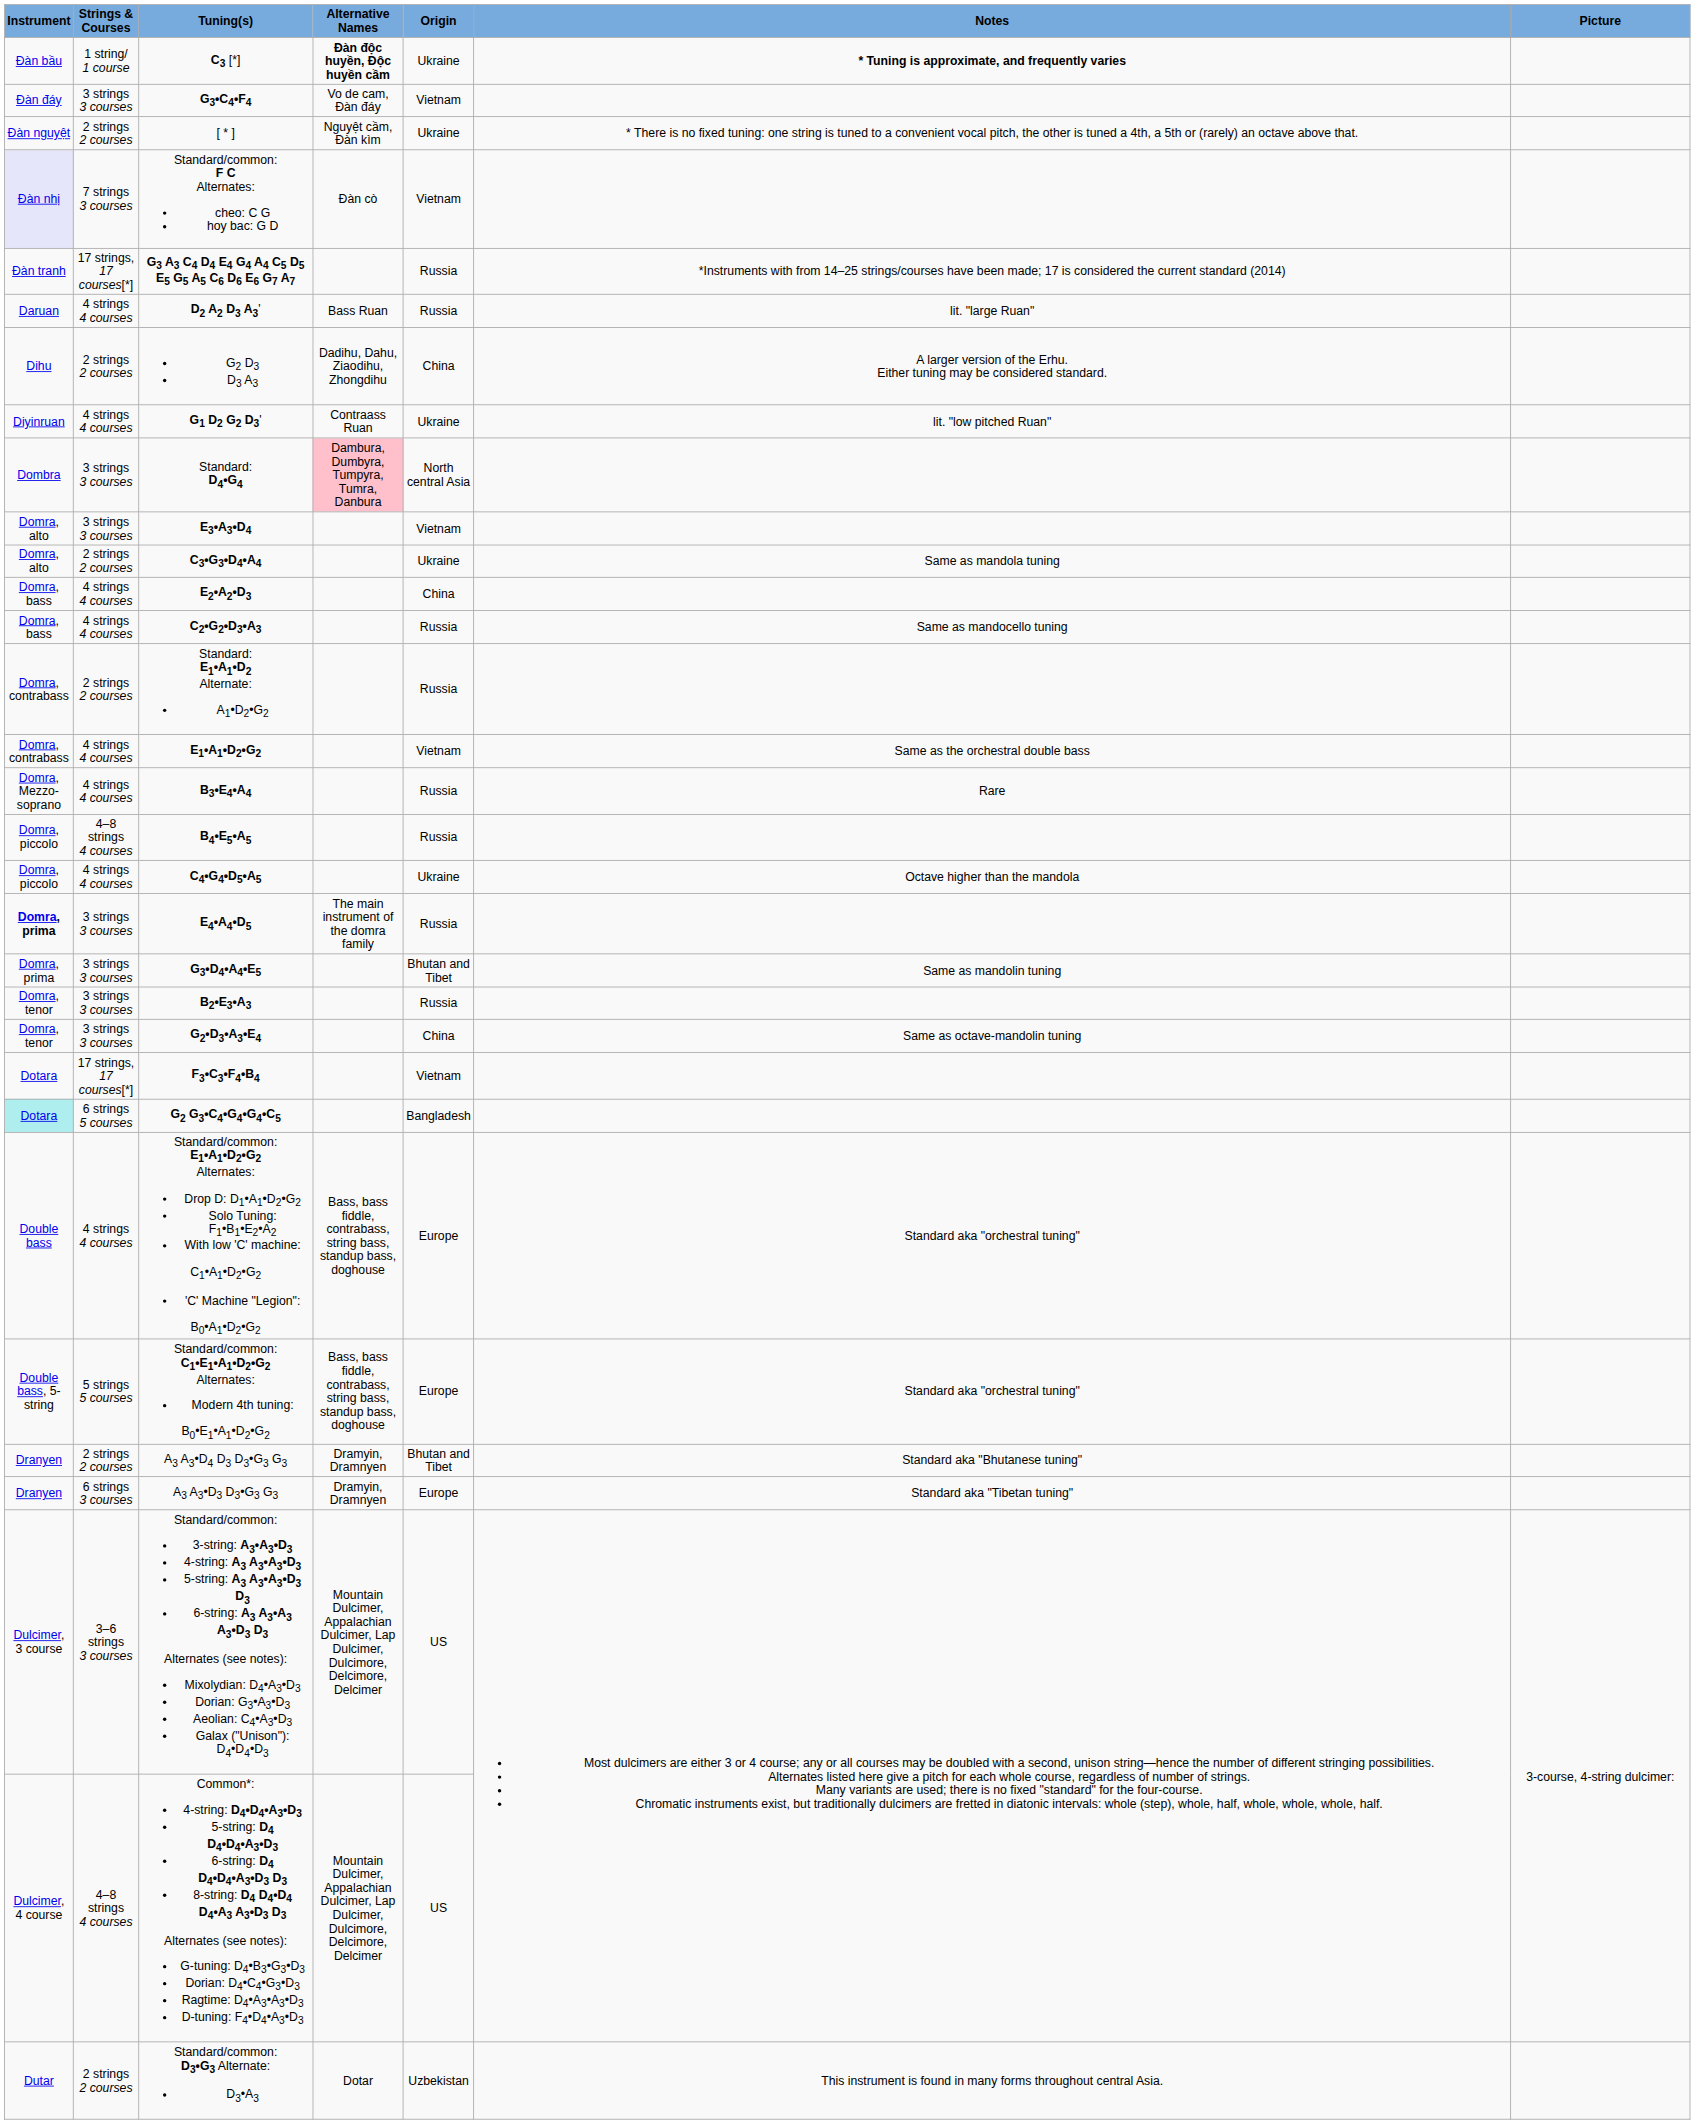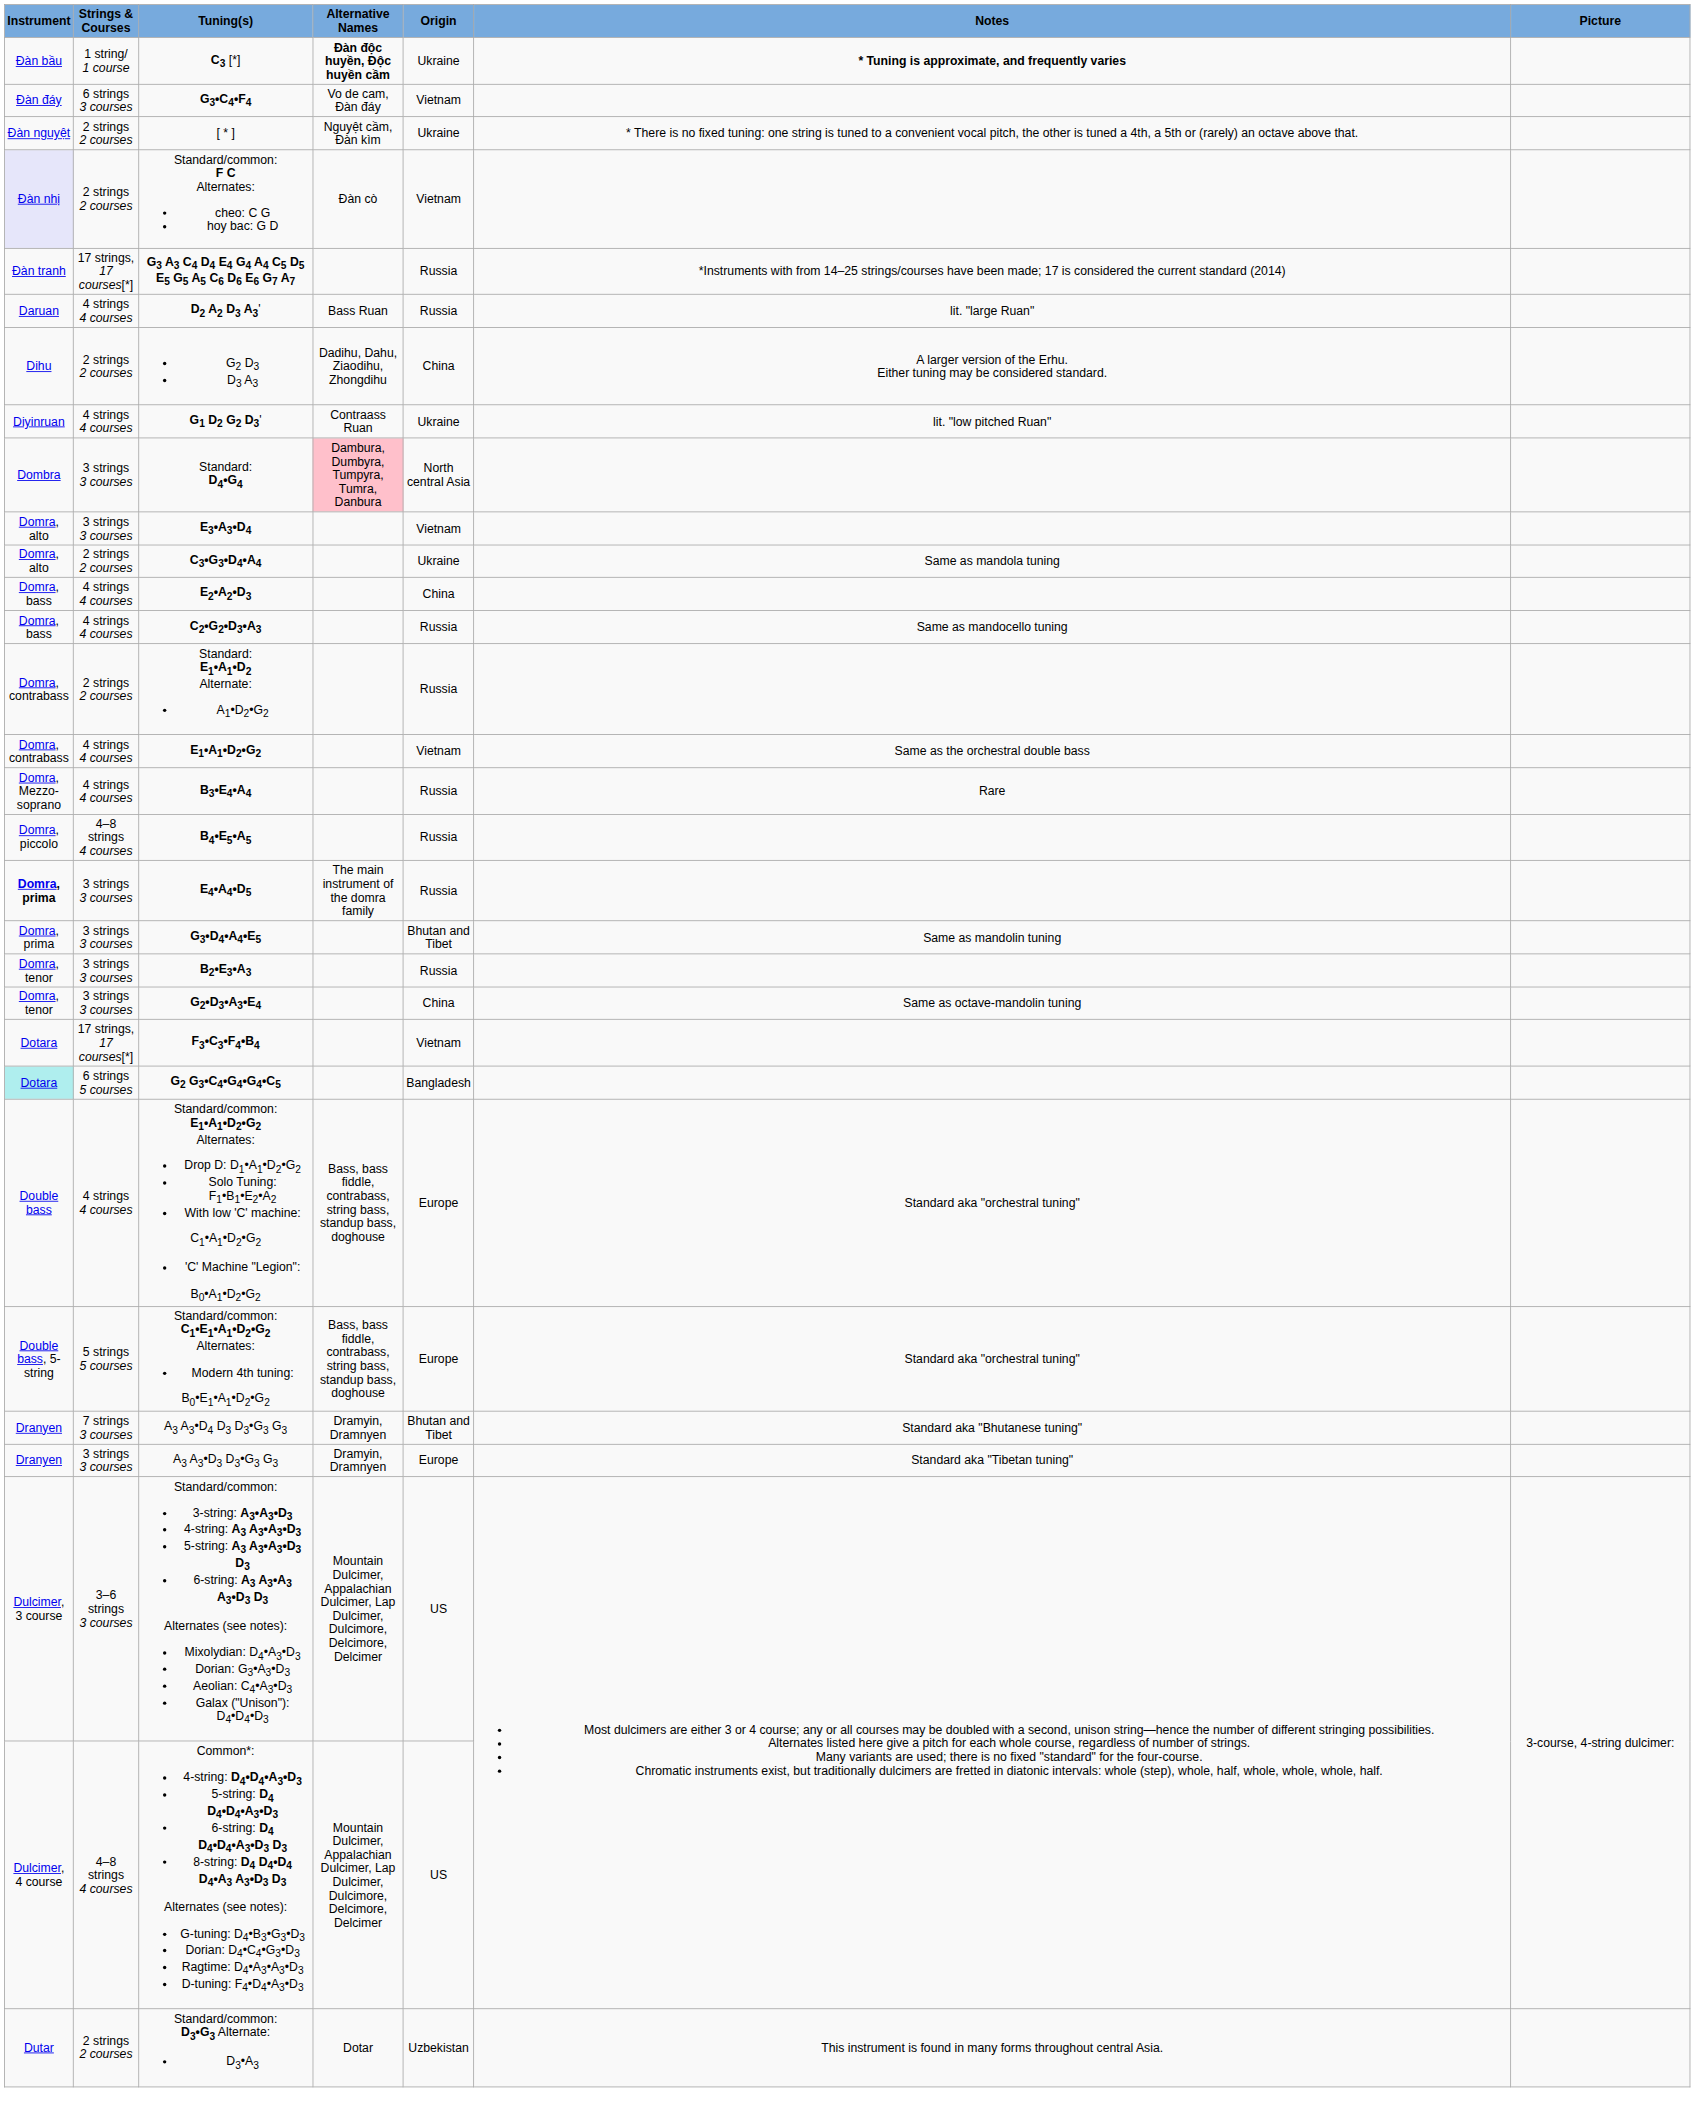G3•C4•F4 | Strings & Courses: 3 strings 3 courses -> 6 strings 3 courses
Standard/common: F C Alternates: cheo: C G hoy bac: G D | Strings & Courses: 7 strings 3 courses -> 2 strings 2 courses
- row: Domra, piccolo | 4 strings 4 courses | C4•G4•D5•A5 | Ukraine | Octave higher than the mandola
A3 A3•D4 D3 D3•G3 G3 | Strings & Courses: 2 strings 2 courses -> 7 strings 3 courses
A3 A3•D3 D3•G3 G3 | Strings & Courses: 6 strings 3 courses -> 3 strings 3 courses
